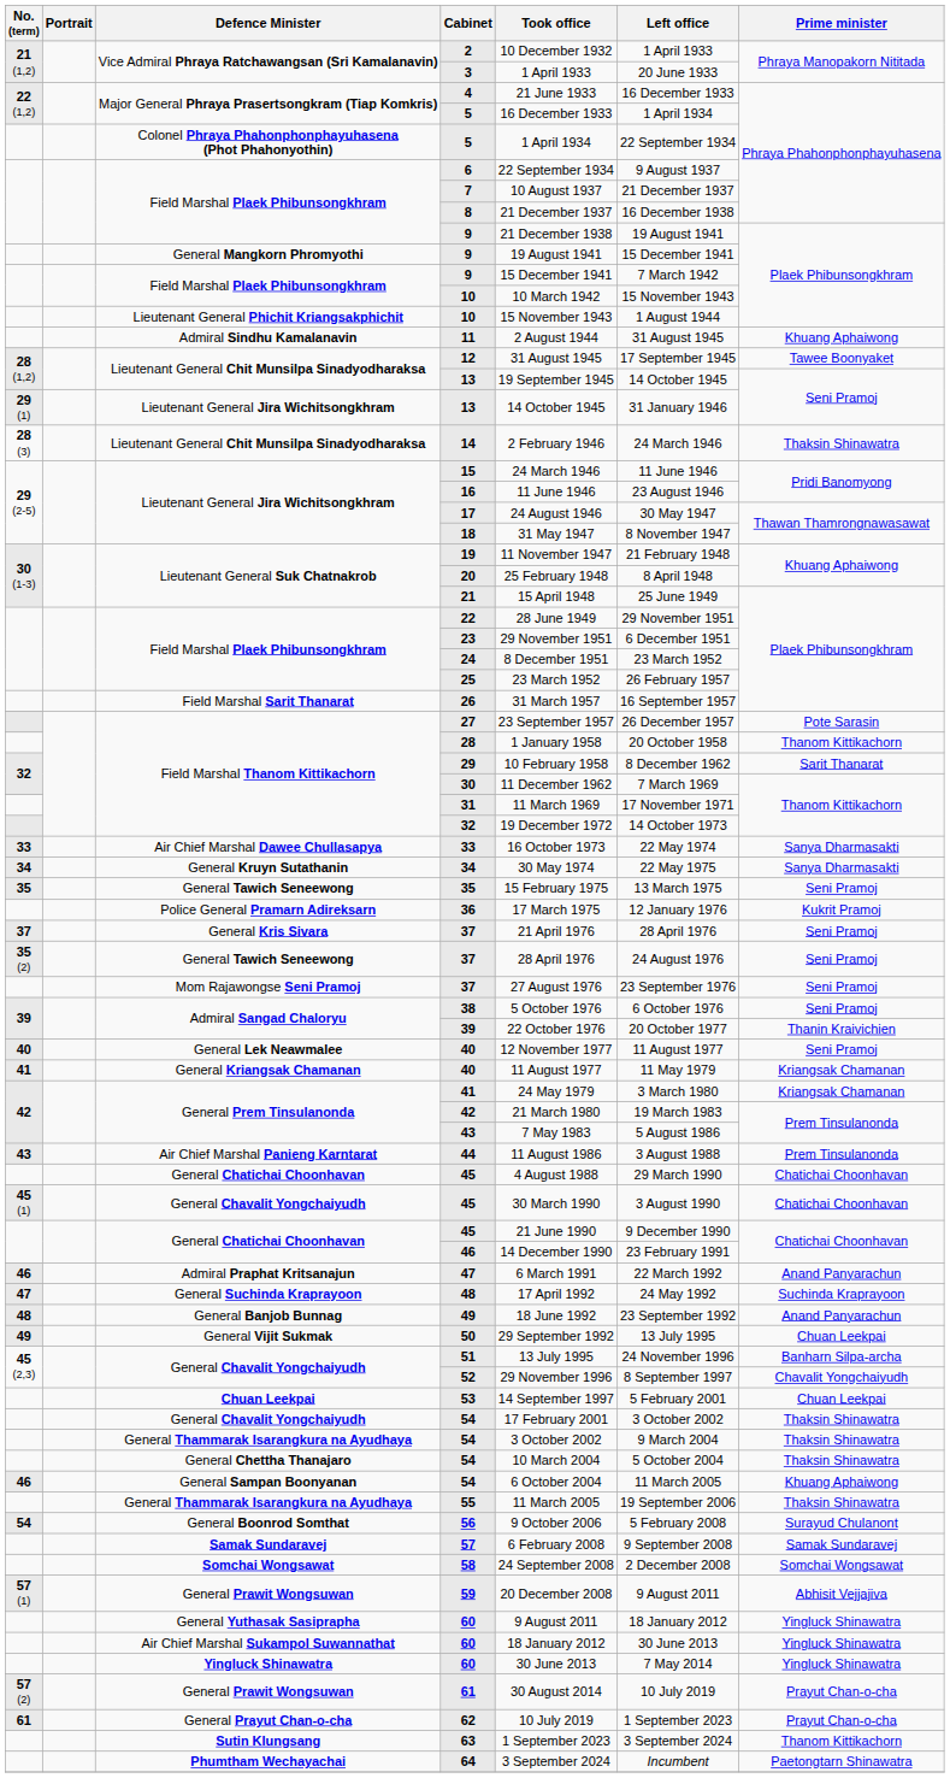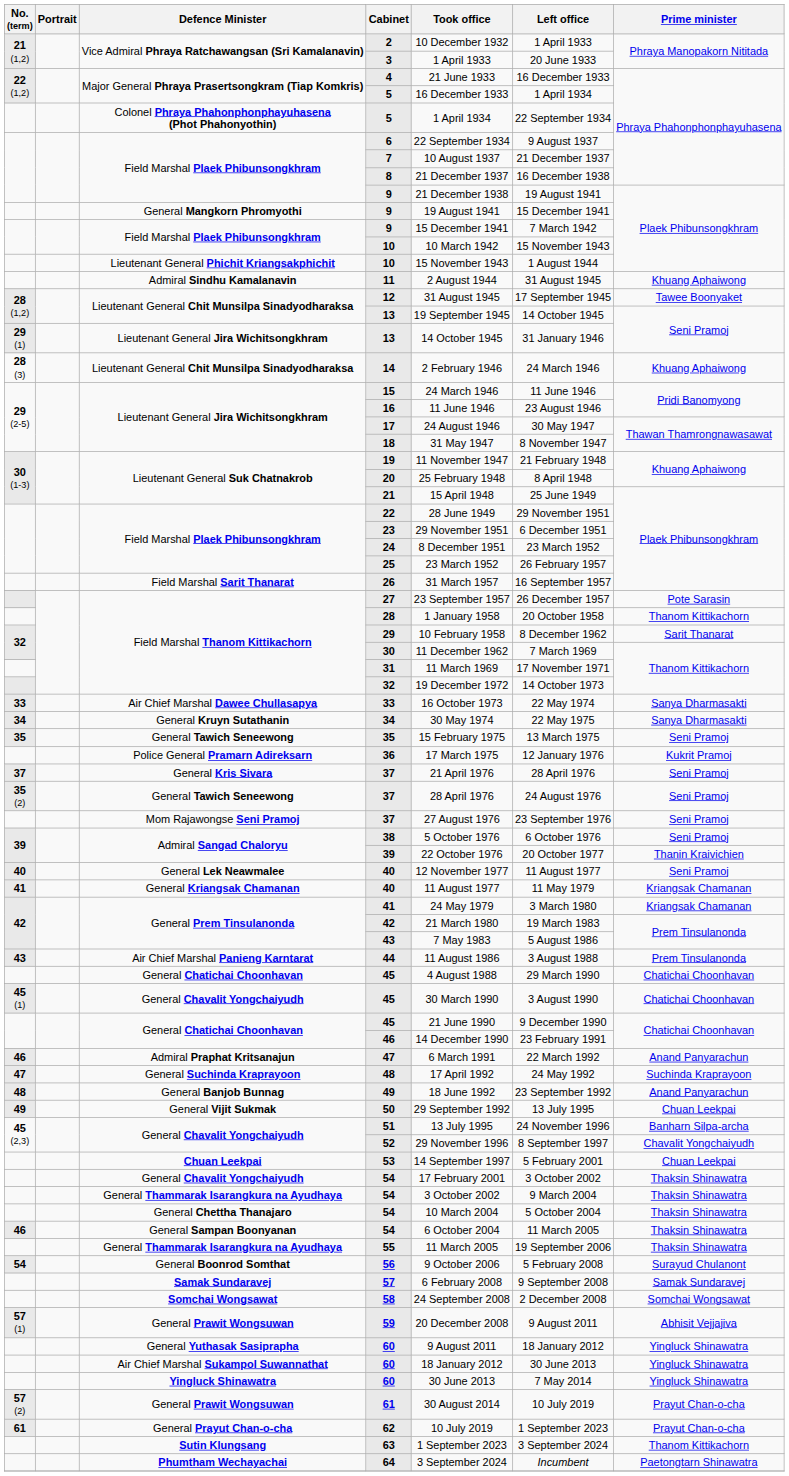14 | Prime minister: Thaksin Shinawatra -> Khuang Aphaiwong
General Sampan Boonyanan / 54 | Prime minister: Khuang Aphaiwong -> Thaksin Shinawatra
